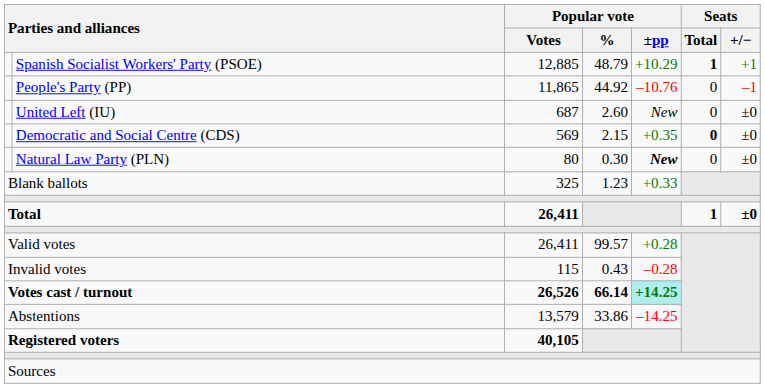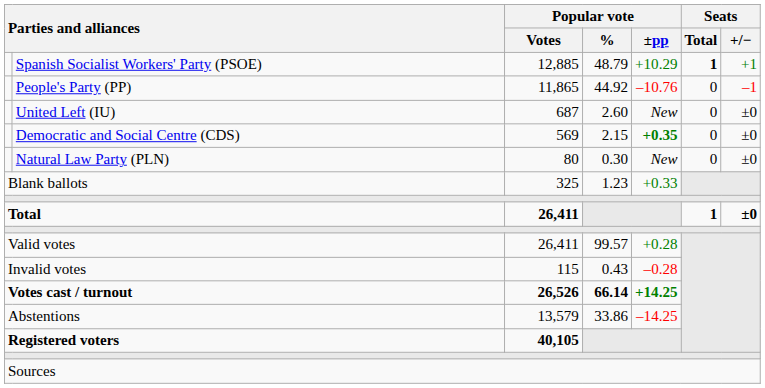Democratic and Social Centre (CDS) | Popular vote / ±pp: normal -> bold
Democratic and Social Centre (CDS) | Seats / Total: bold -> normal
Natural Law Party (PLN) | Popular vote / ±pp: bold -> normal
Votes cast / turnout | Popular vote / ±pp: paleturquoise background -> no background
